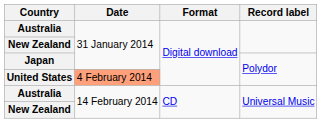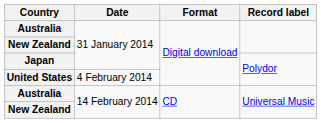United States | Date: lightsalmon background -> no background
